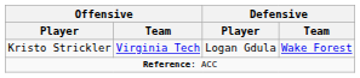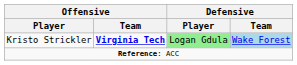Kristo Strickler | Offensive / Team: normal -> bold
Kristo Strickler | Defensive / Player: no background -> lightgreen background
Kristo Strickler | Defensive / Team: no background -> lightblue background
